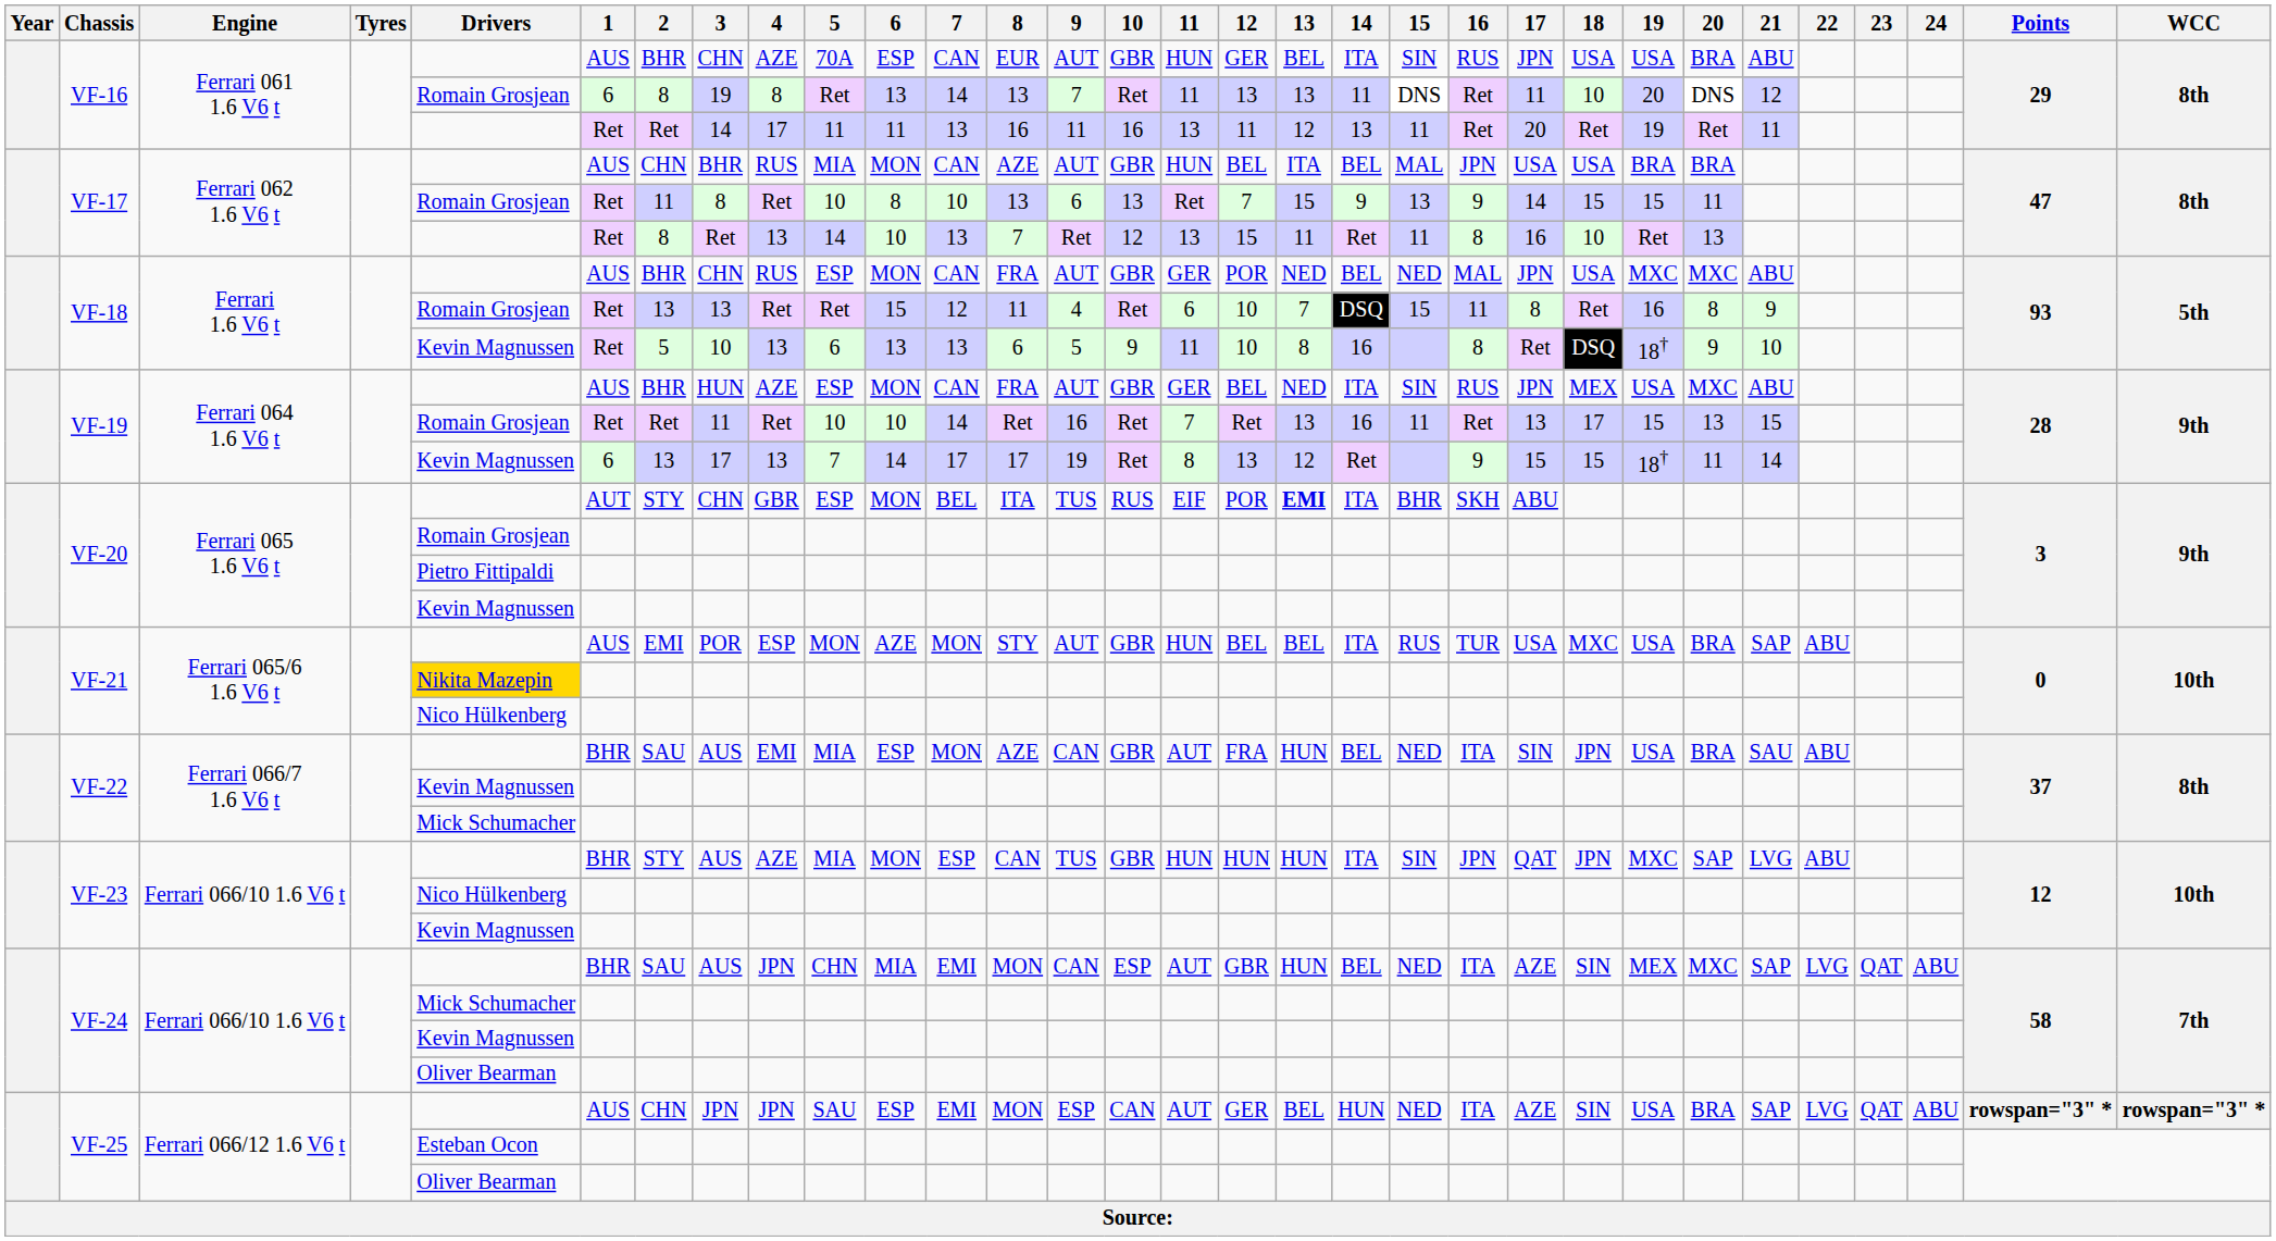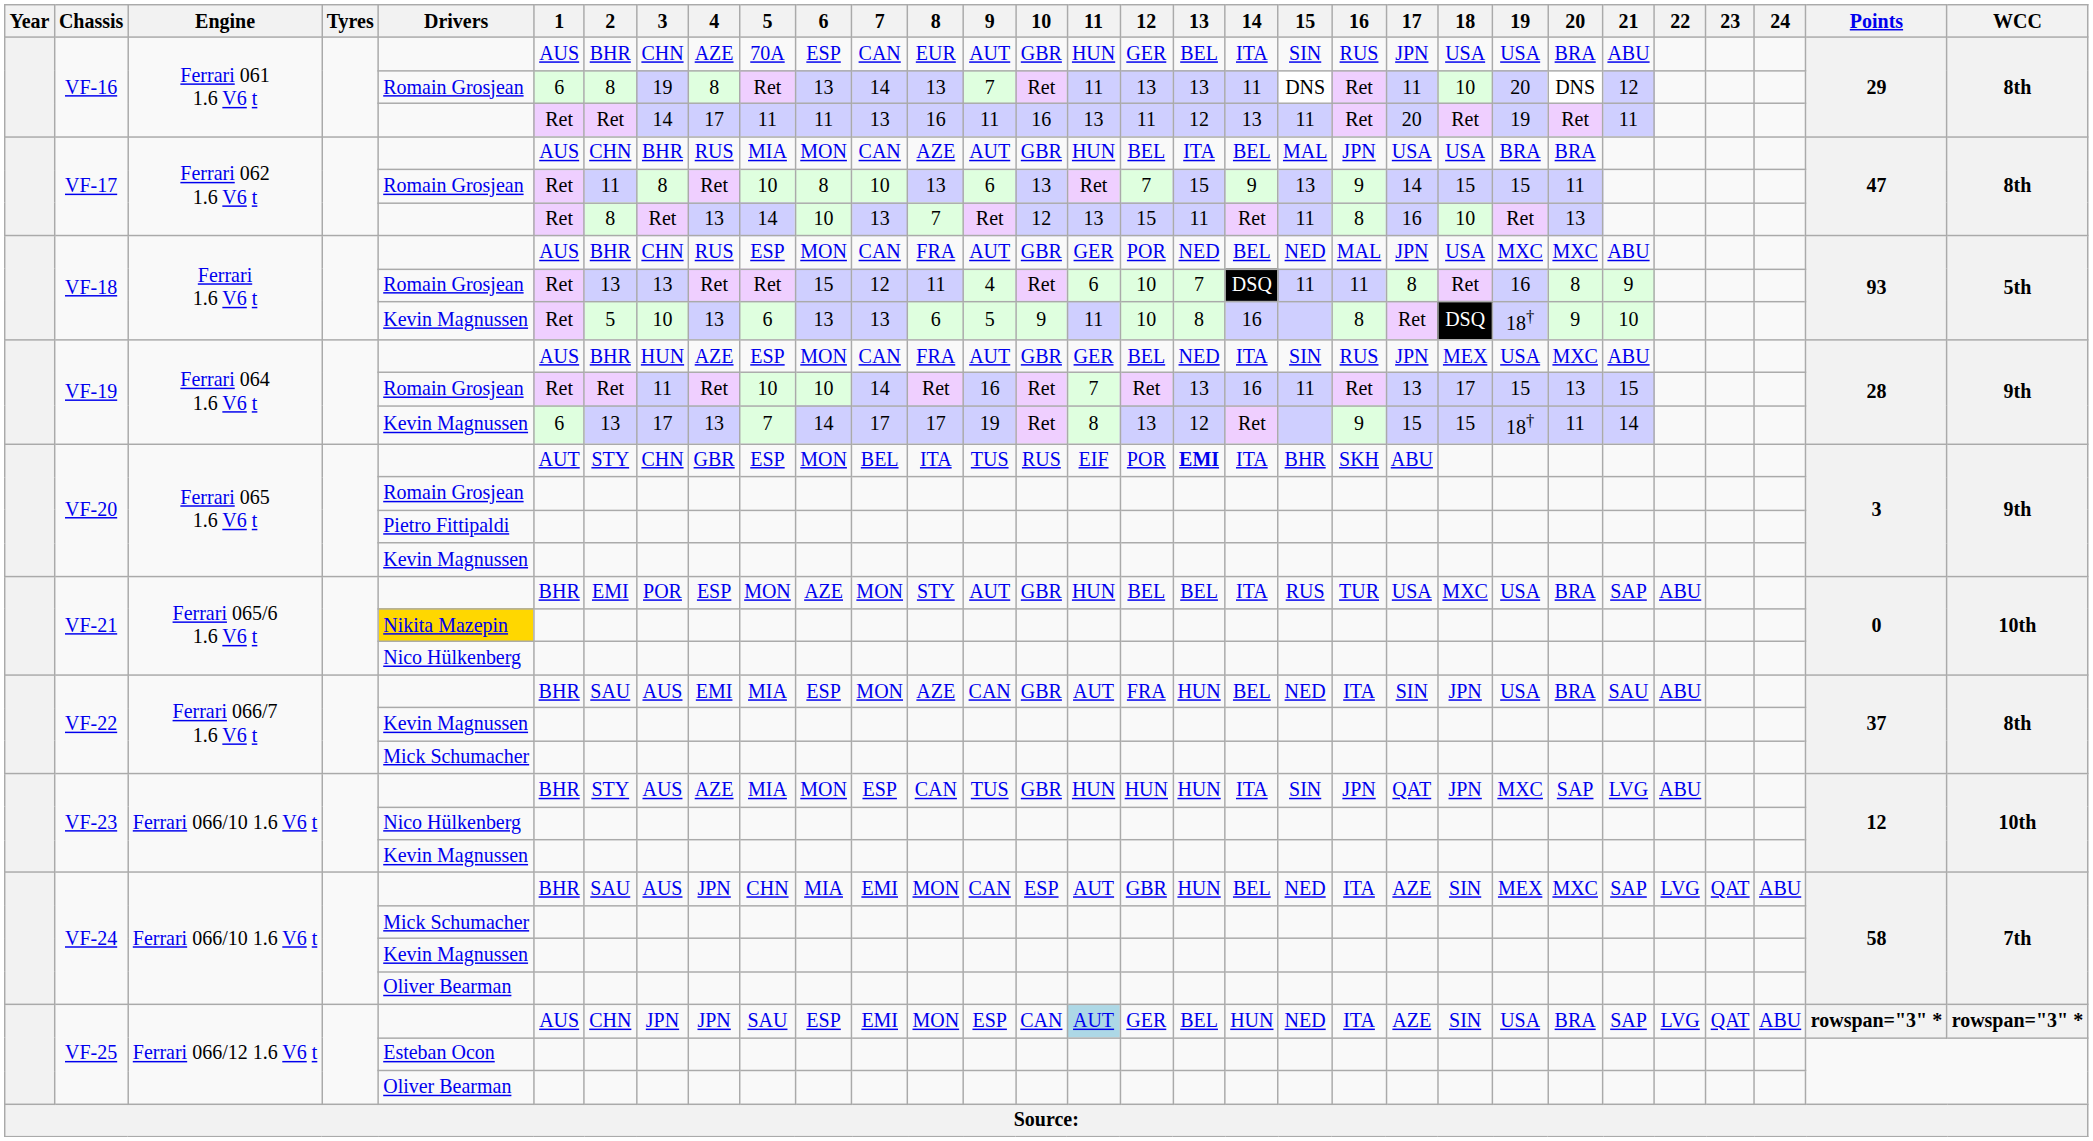row 9 | 15: 15 -> 11
row 18 | 1: AUS -> BHR
row 31 | 11: no background -> lightblue background
